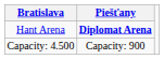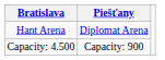Hant Arena | Piešťany: bold -> normal
